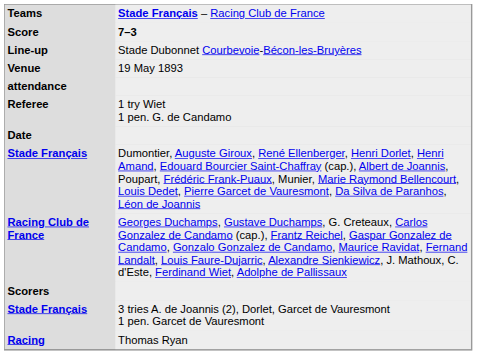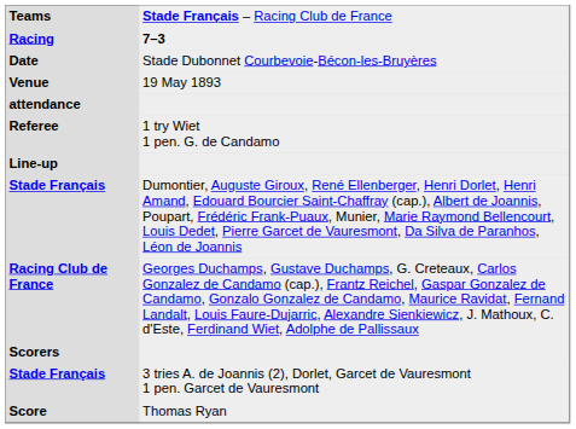row 2 | column 1: Score -> Racing
row 3 | column 1: Line-up -> Date
row 7 | column 1: Date -> Line-up
row 12 | column 1: Racing -> Score
